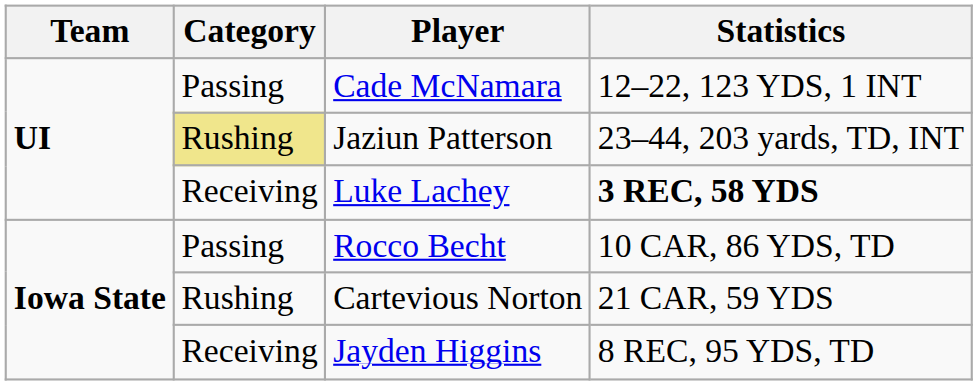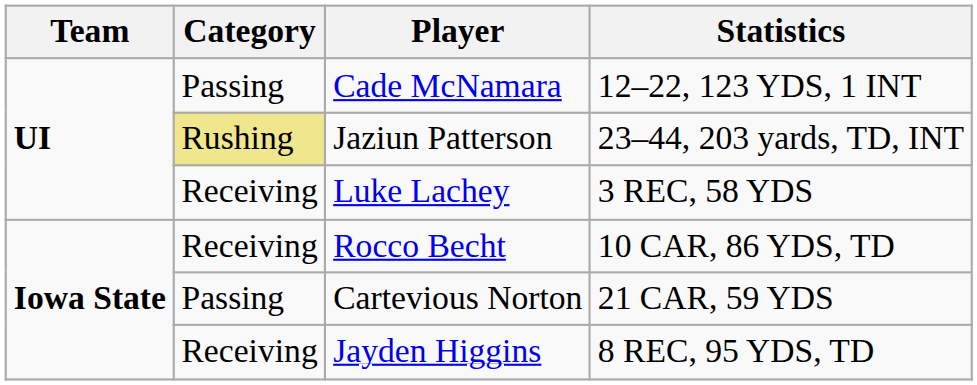Luke Lachey | Statistics: bold -> normal
Rocco Becht | Category: Passing -> Receiving
Cartevious Norton | Category: Rushing -> Passing
